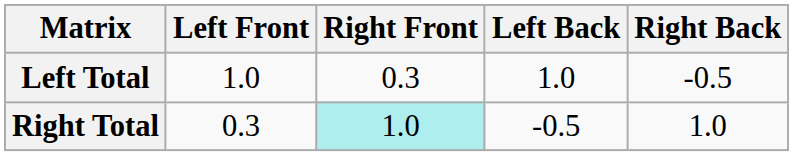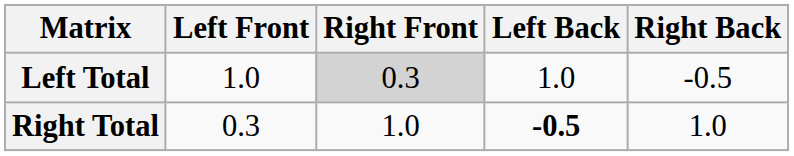row 2 | Right Front: no background -> lightgrey background
row 3 | Right Front: paleturquoise background -> no background
row 3 | Left Back: normal -> bold
